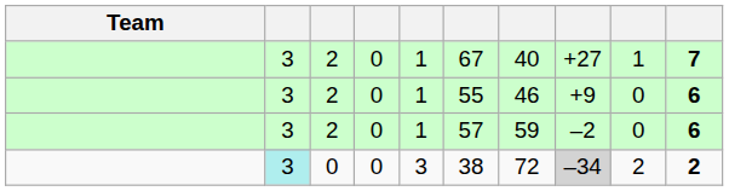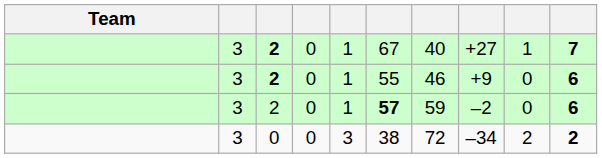row 2 | column 3: normal -> bold
row 3 | column 3: normal -> bold
row 4 | column 6: normal -> bold
row 5 | column 2: paleturquoise background -> no background
row 5 | column 8: lightgrey background -> no background
